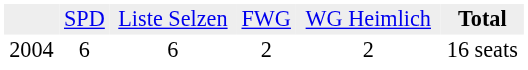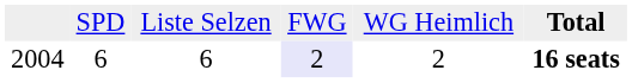2004 | column 4: no background -> lavender background
2004 | column 6: normal -> bold
